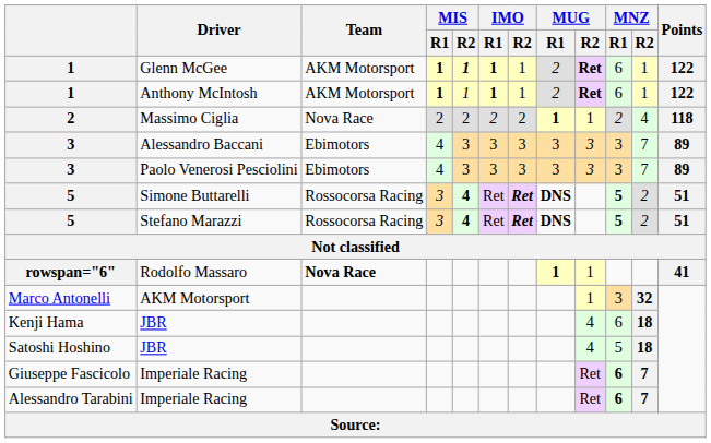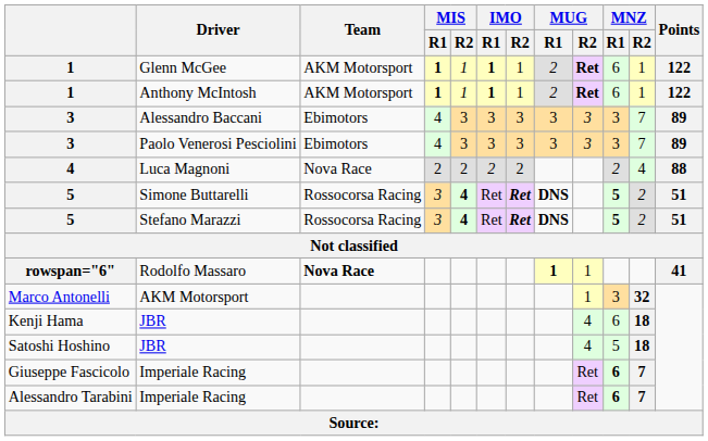Glenn McGee | MIS / R2: bold -> normal
- row: 2 | Massimo Ciglia | Nova Race | 2 | 2 | 2 | 2 | 1 | 1 | 2 | 4 | 118
+ row: 4 | Luca Magnoni | Nova Race | 2 | 2 | 2 | 2 | 2 | 4 | 88
